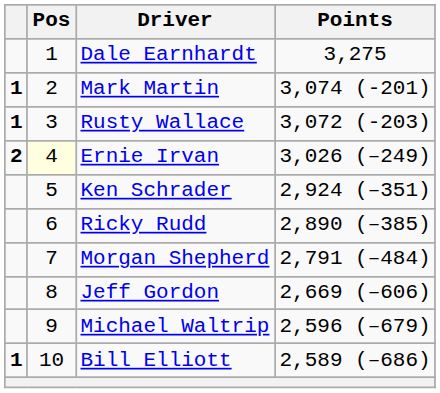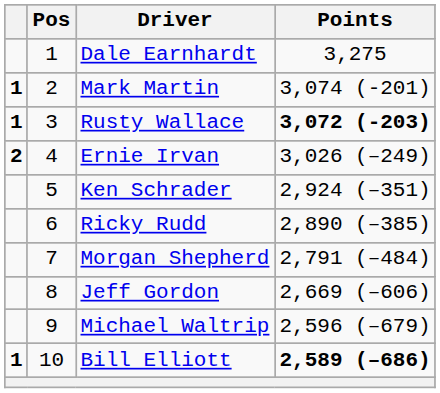Rusty Wallace | Points: normal -> bold
Ernie Irvan | Pos: lightyellow background -> no background
Bill Elliott | Points: normal -> bold
